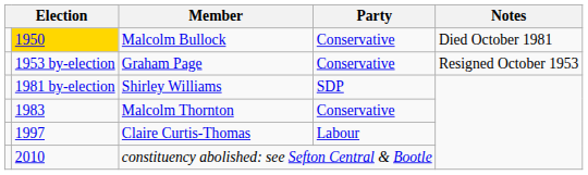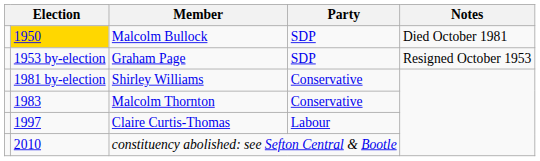Malcolm Bullock | Party: Conservative -> SDP
Graham Page | Party: Conservative -> SDP
Shirley Williams | Party: SDP -> Conservative
